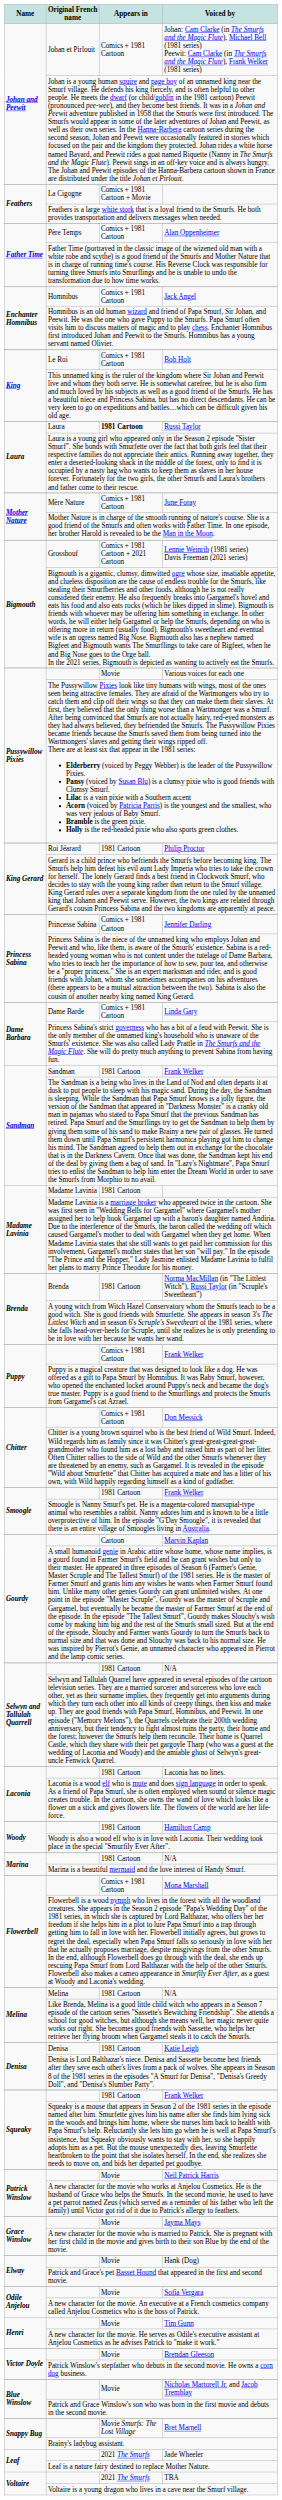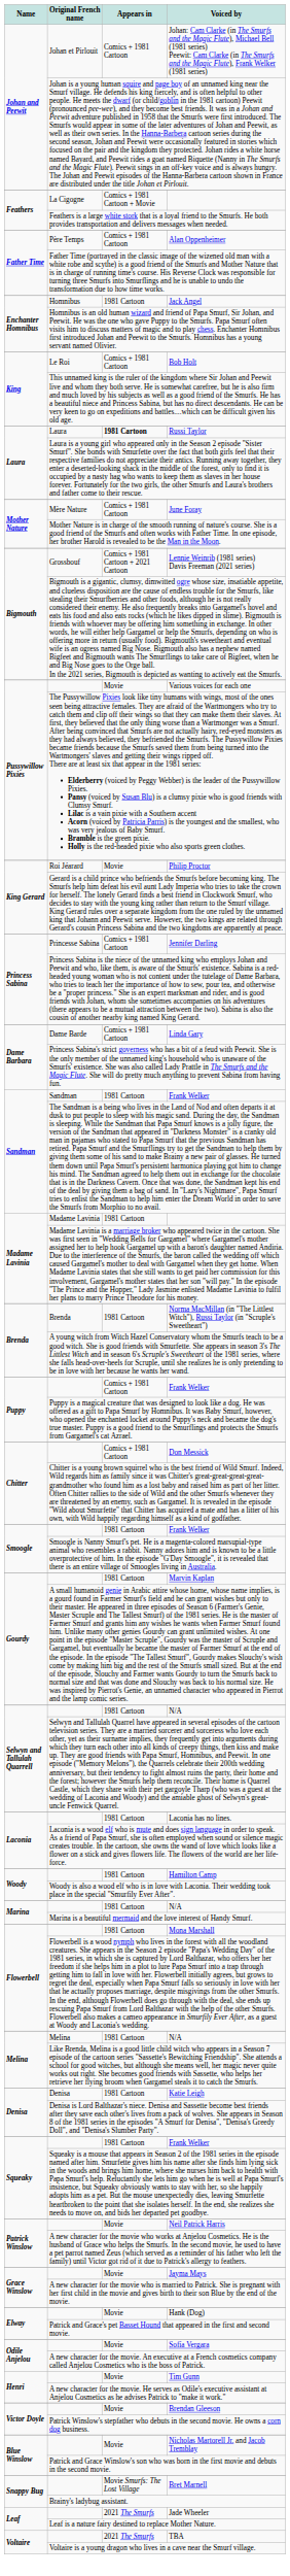Jack Angel | Appears in: Comics + 1981 Cartoon -> 1981 Cartoon
Philip Proctor | Appears in: 1981 Cartoon -> Movie
Marvin Kaplan | Appears in: Cartoon -> 1981 Cartoon
Mona Marshall | Appears in: Comics + 1981 Cartoon -> 1981 Cartoon
